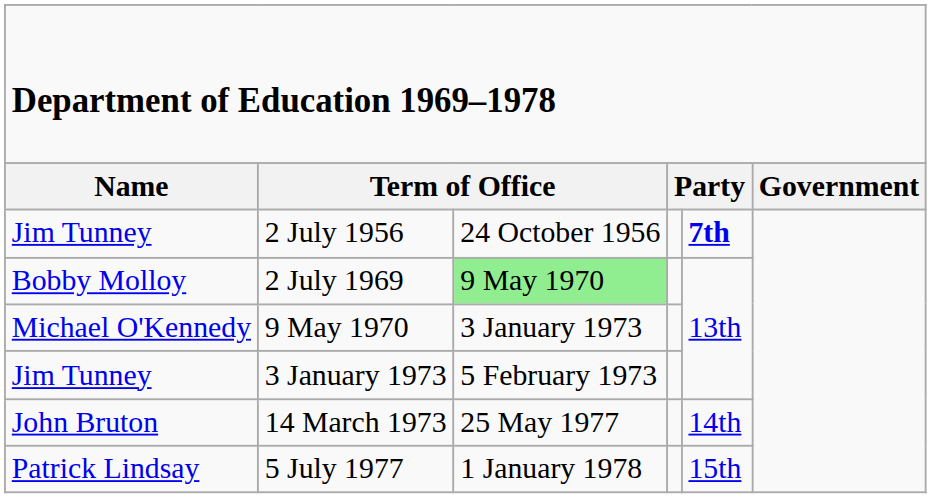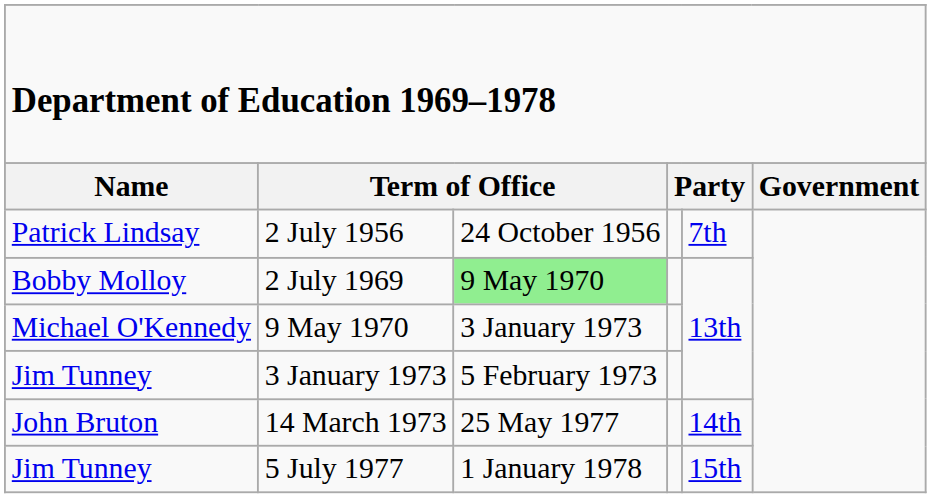2 July 1956 | column 1: Jim Tunney -> Patrick Lindsay
2 July 1956 | column 5: bold -> normal
5 July 1977 | column 1: Patrick Lindsay -> Jim Tunney
